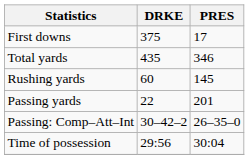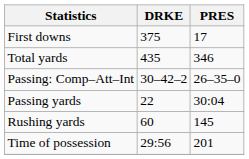rows swapped: Rushing yards <-> Passing: Comp–Att–Int
Passing yards | PRES: 201 -> 30:04
Time of possession | PRES: 30:04 -> 201
